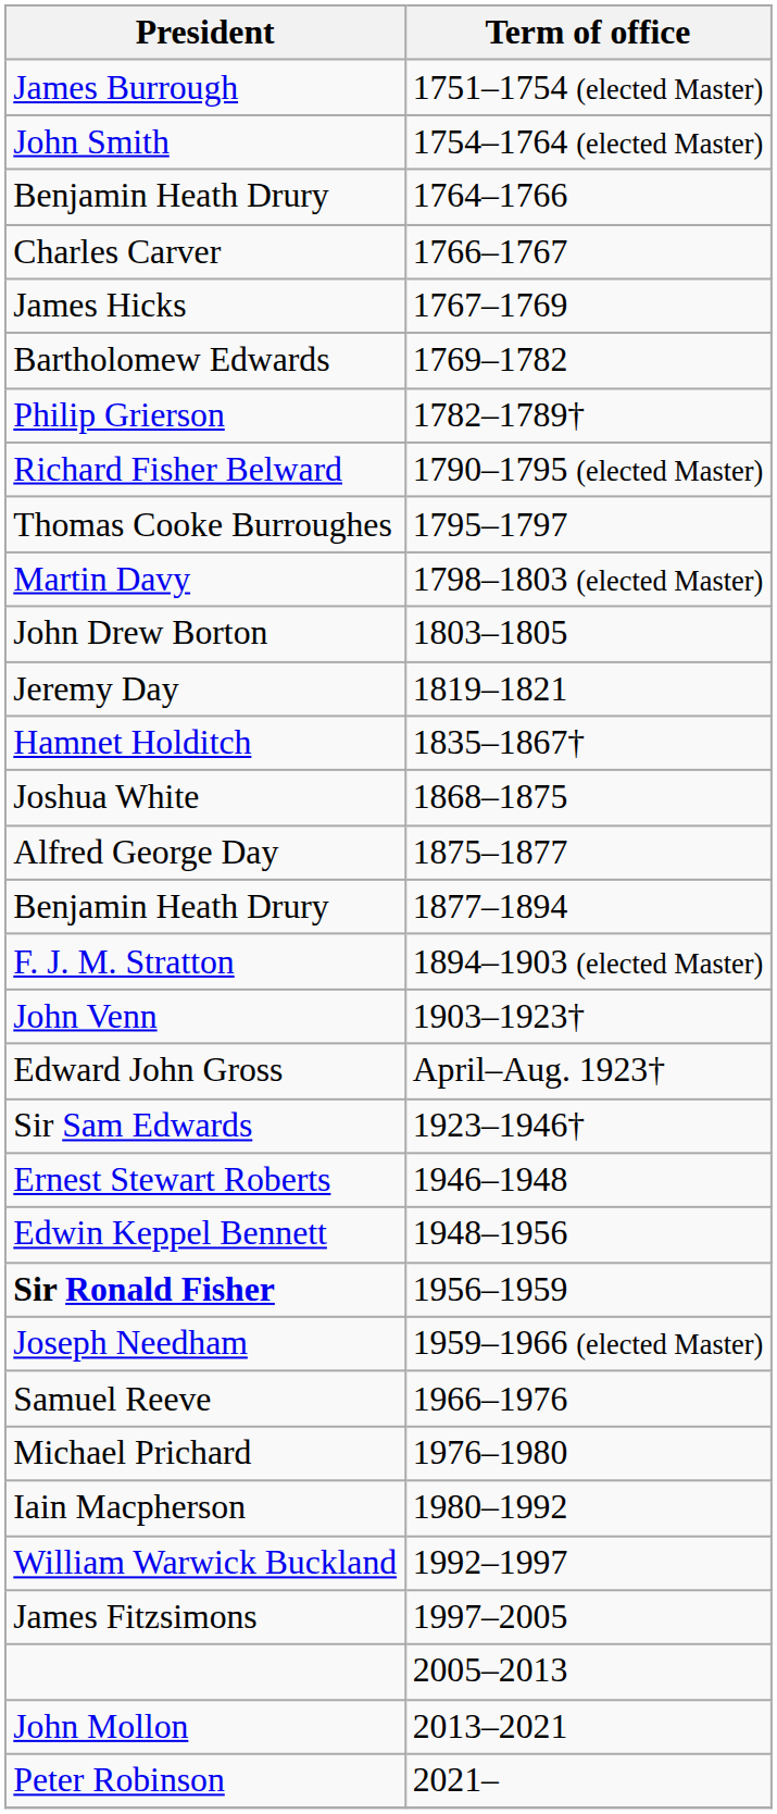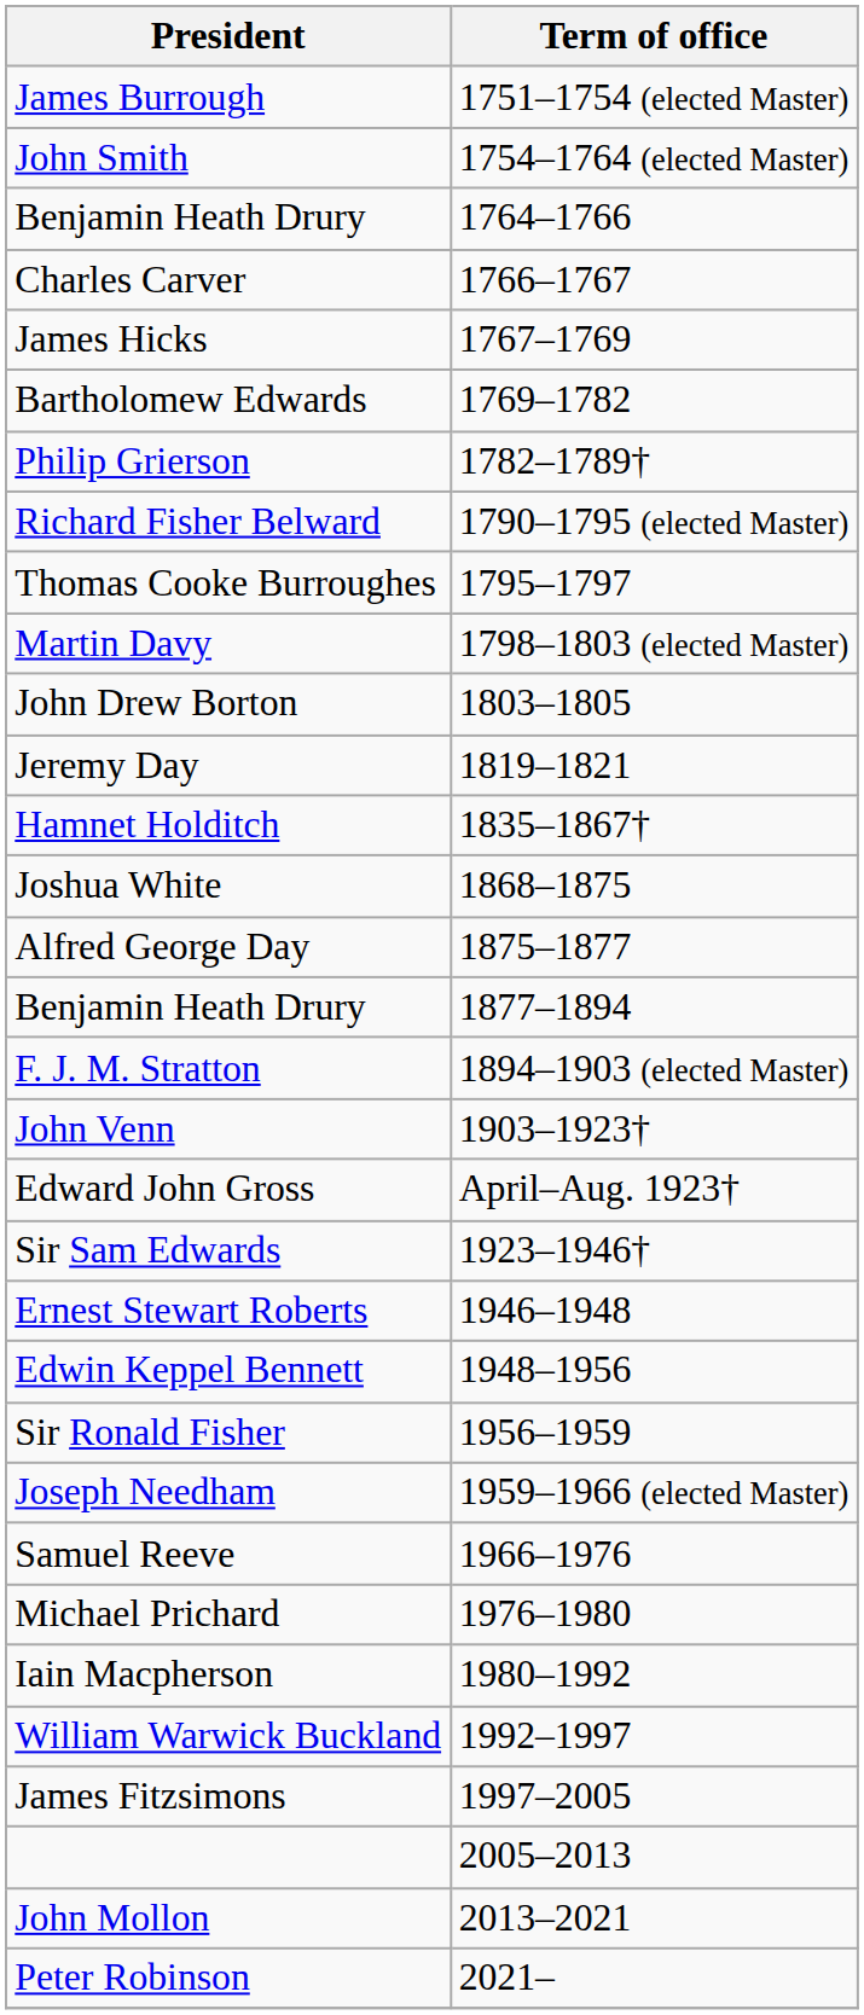row 24 | President: bold -> normal
